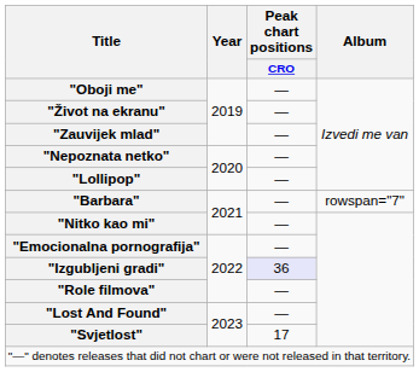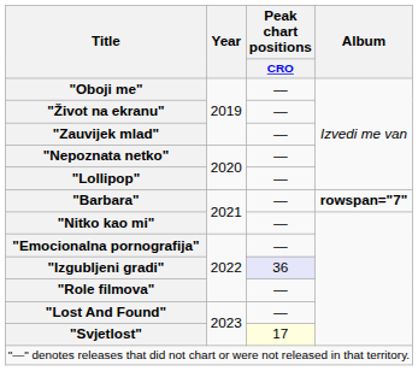"Barbara" | Album: normal -> bold
"Svjetlost" | Peak chart positions / CRO: no background -> lightyellow background
